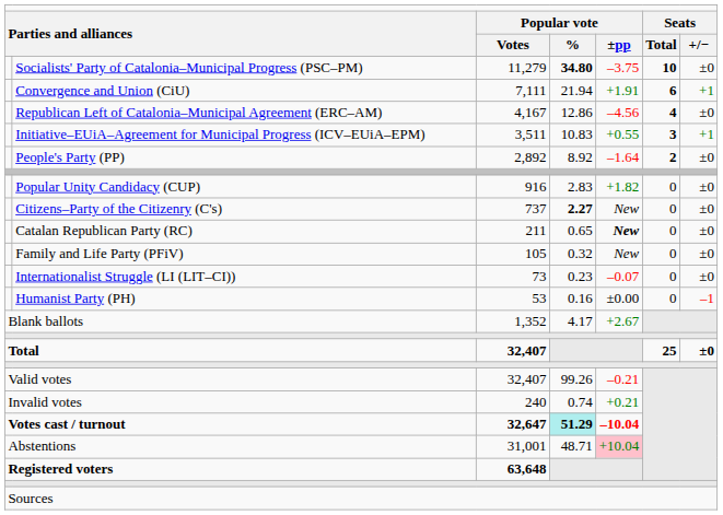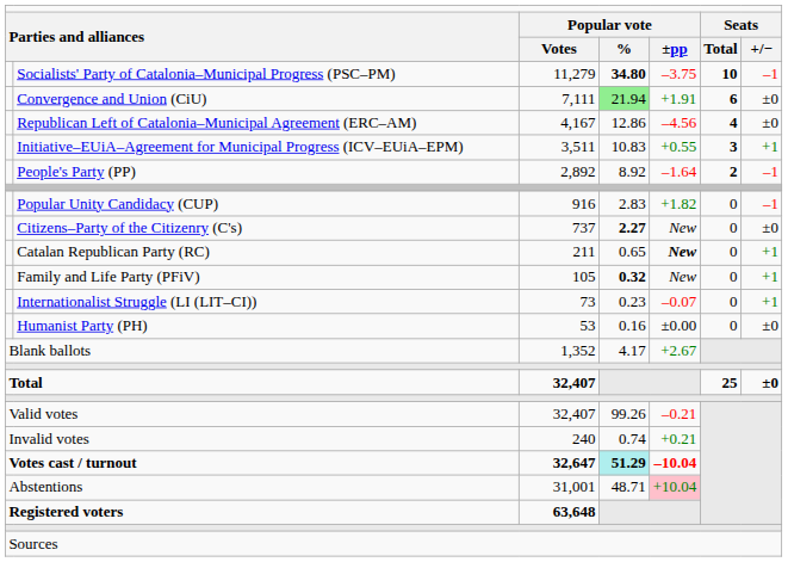Socialists' Party of Catalonia–Municipal Progress (PSC–PM) | column 7: ±0 -> –1
Convergence and Union (CiU) | column 4: no background -> lightgreen background
Convergence and Union (CiU) | column 7: +1 -> ±0
People's Party (PP) | column 7: ±0 -> –1
Popular Unity Candidacy (CUP) | column 7: ±0 -> –1
Catalan Republican Party (RC) | column 7: ±0 -> +1
Family and Life Party (PFiV) | column 4: normal -> bold
Family and Life Party (PFiV) | column 7: ±0 -> +1
Internationalist Struggle (LI (LIT–CI)) | column 7: ±0 -> +1
Humanist Party (PH) | column 7: –1 -> ±0
